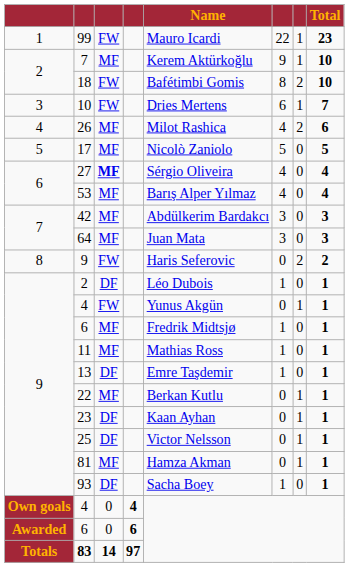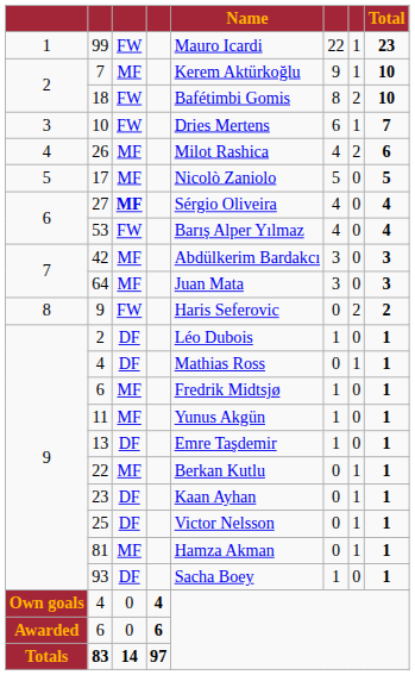53 | column 3: MF -> FW
9 / 4 | column 3: FW -> DF
9 / 4 | Name: Yunus Akgün -> Mathias Ross
11 | Name: Mathias Ross -> Yunus Akgün
